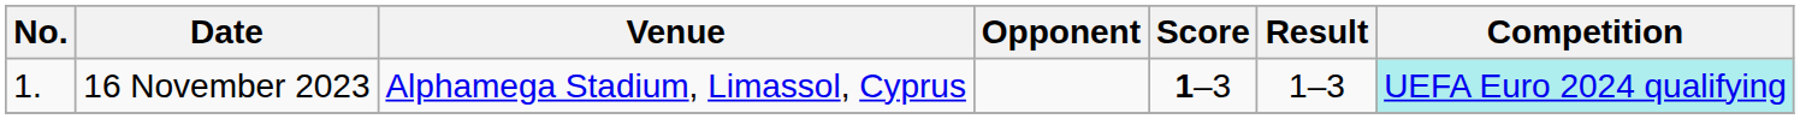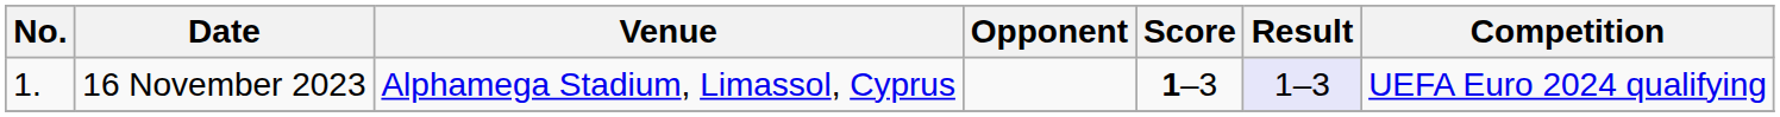16 November 2023 | Result: no background -> lavender background
16 November 2023 | Competition: paleturquoise background -> no background
